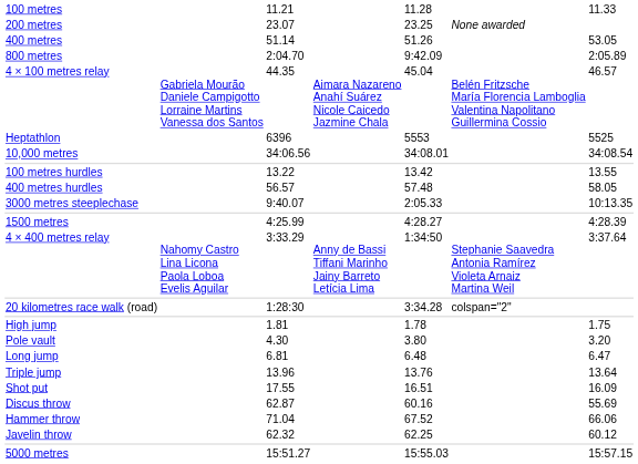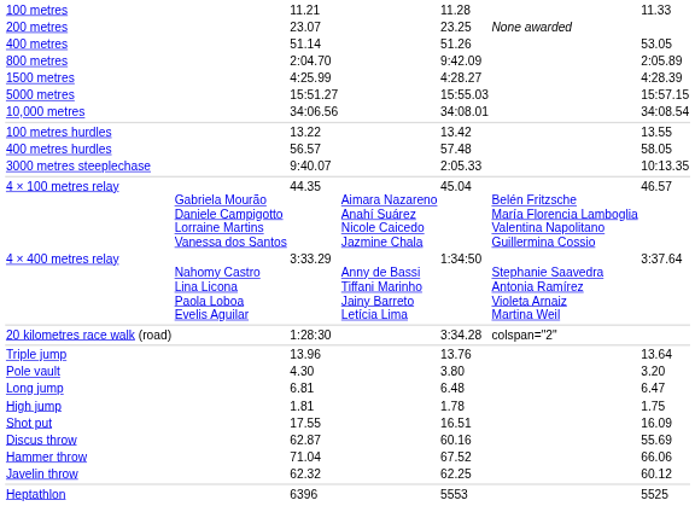rows swapped: 1500 metres <-> 4 × 100 metres relay
rows swapped: 5000 metres <-> Heptathlon
rows swapped: High jump <-> Triple jump
